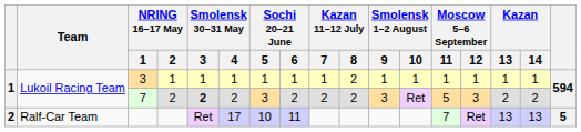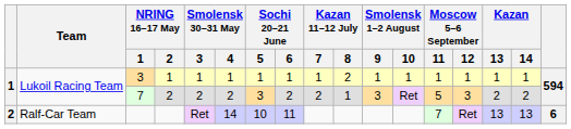row 4 | Smolensk 30–31 May / 3: bold -> normal
row 4 | Kazan 11–12 July / 8: 2 -> 1
row 5 | Smolensk 30–31 May / 4: 17 -> 14
row 5 | column 17: 5 -> 6
